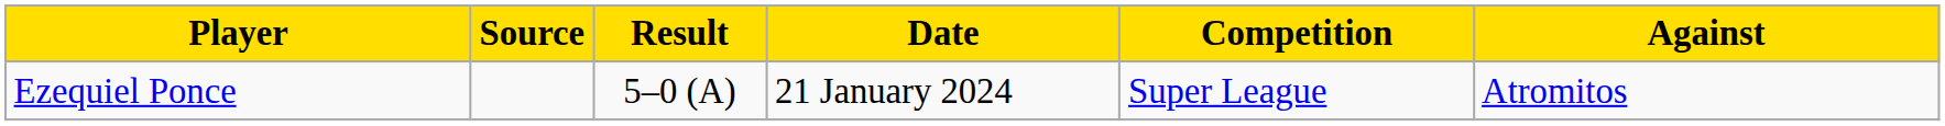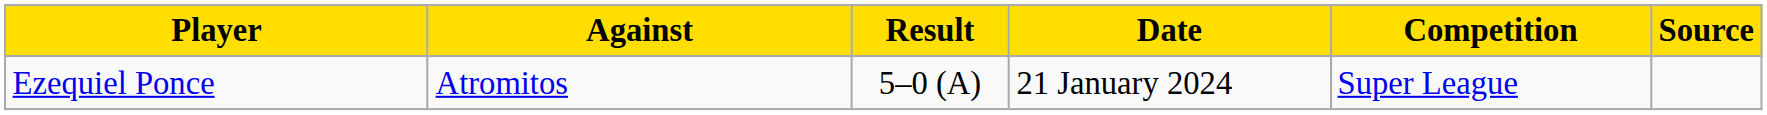columns swapped: Against <-> Source
